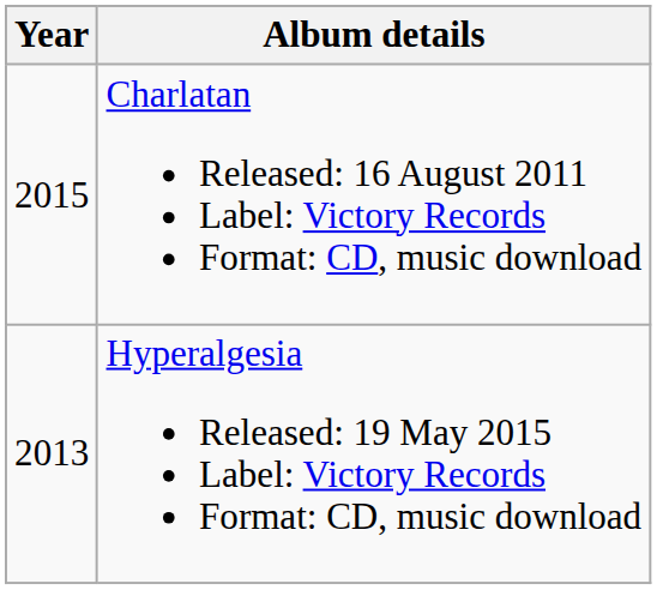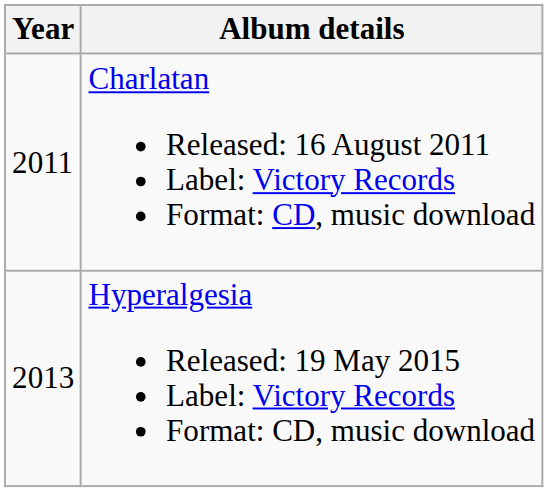row 2 | Year: 2015 -> 2011
